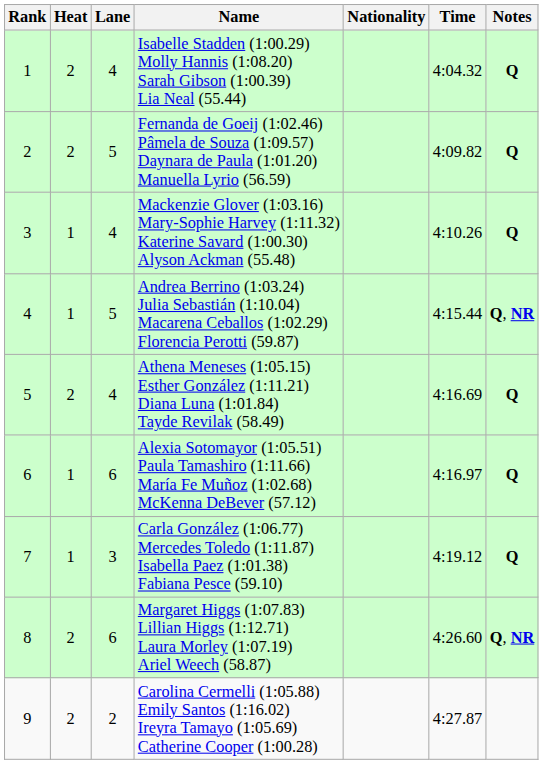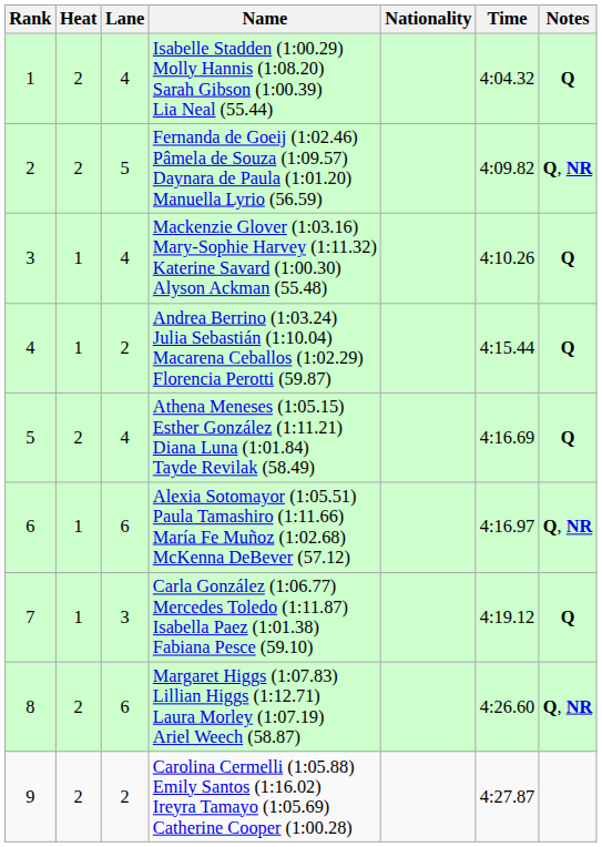row 3 | Notes: Q -> Q, NR
row 5 | Lane: 5 -> 2
row 5 | Notes: Q, NR -> Q
row 7 | Notes: Q -> Q, NR
